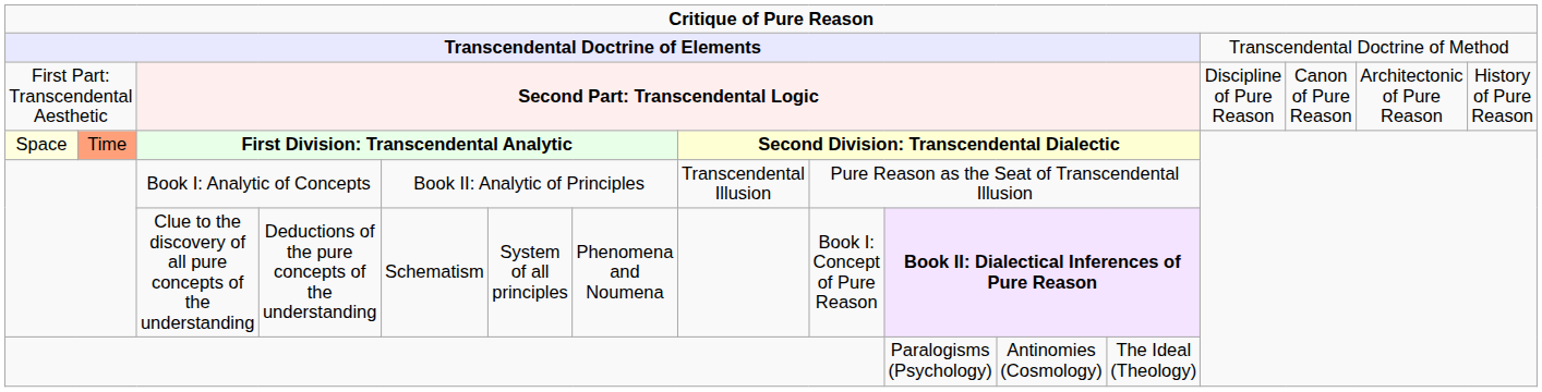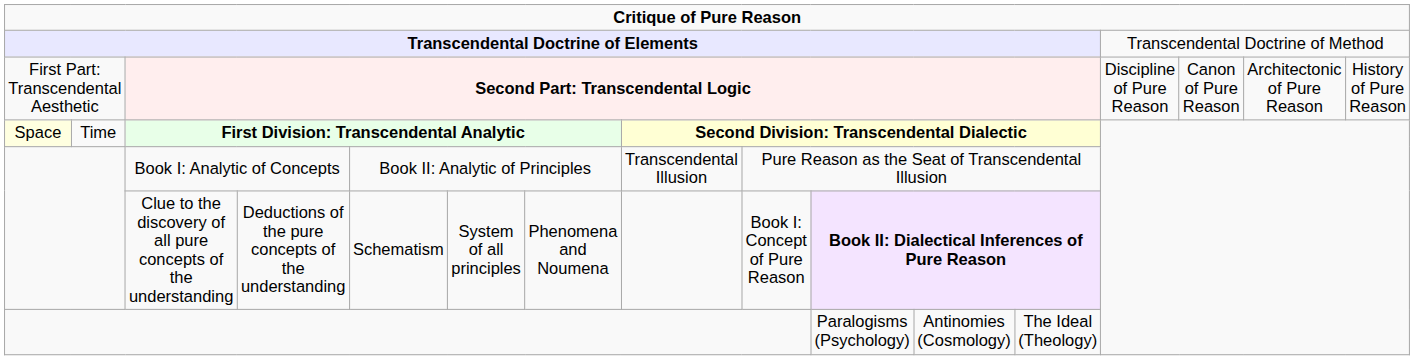First Division: Transcendental Analytic | column 2: lightsalmon background -> no background
